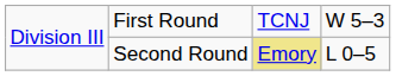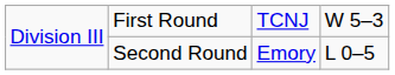Division III / Second Round | column 3: khaki background -> no background
